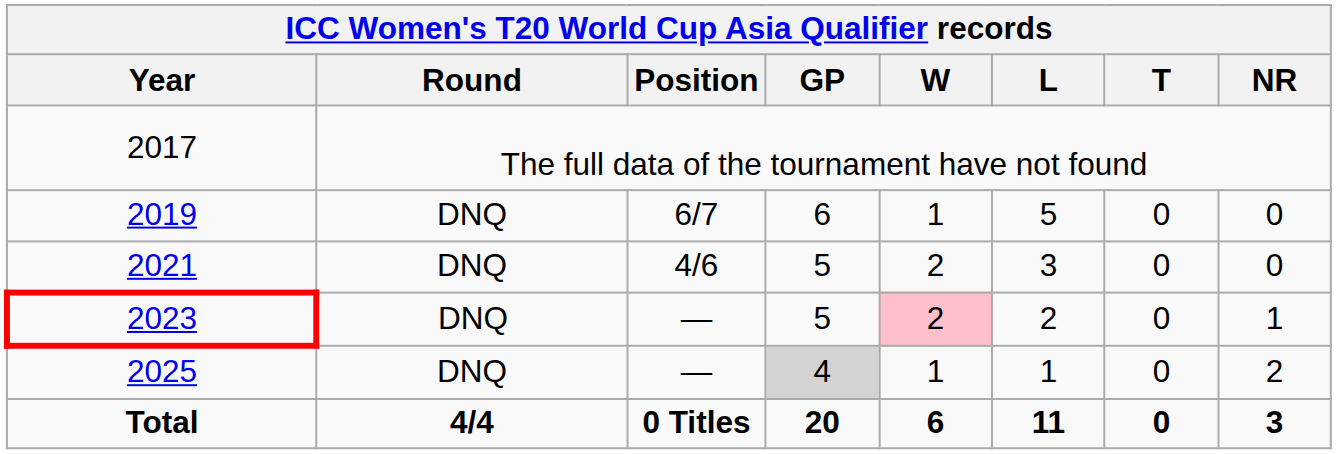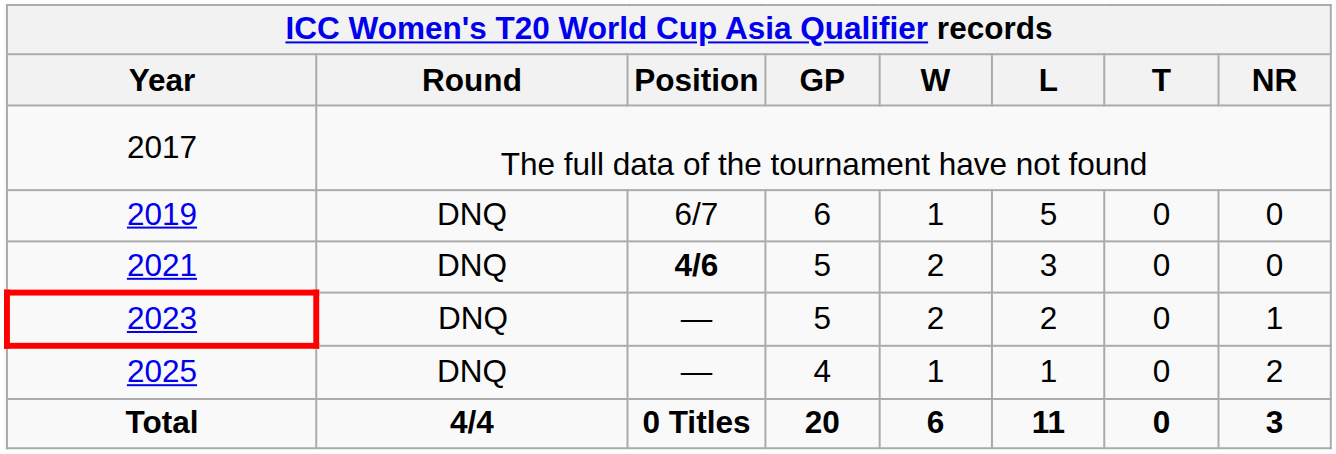2021 | ICC Women's T20 World Cup Asia Qualifier records / Position: normal -> bold
2023 | ICC Women's T20 World Cup Asia Qualifier records / W: pink background -> no background
2025 | ICC Women's T20 World Cup Asia Qualifier records / GP: lightgrey background -> no background
